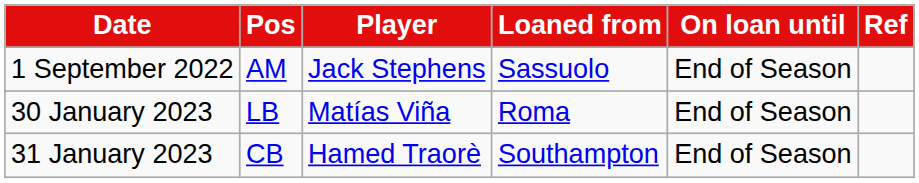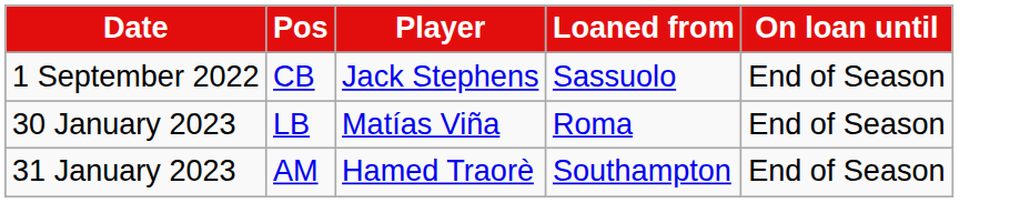- column: Ref
1 September 2022 | Pos: AM -> CB
31 January 2023 | Pos: CB -> AM
